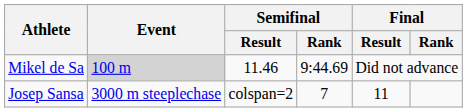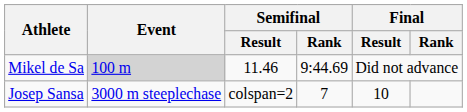Josep Sansa | Final / Result: 11 -> 10
